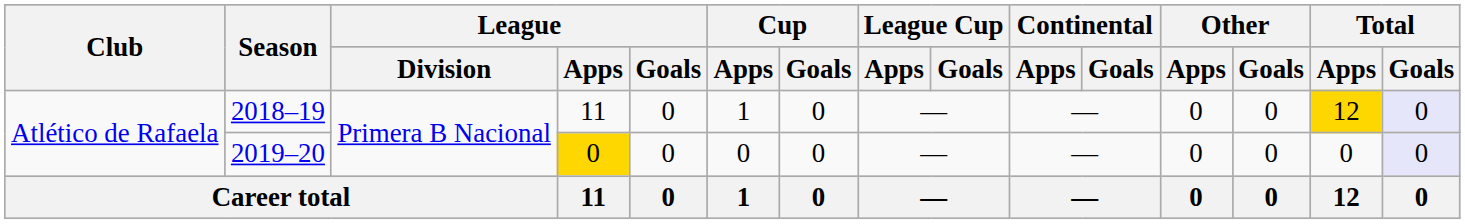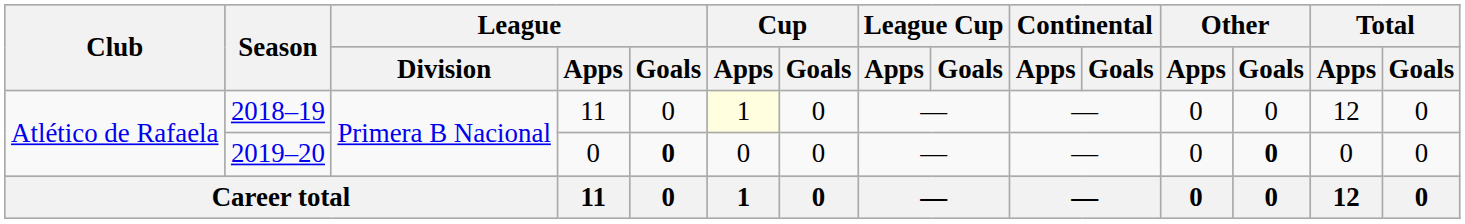2018–19 | Cup / Apps: no background -> lightyellow background
2018–19 | Total / Apps: gold background -> no background
2018–19 | Total / Goals: lavender background -> no background
2019–20 | League / Apps: gold background -> no background
2019–20 | League / Goals: normal -> bold
2019–20 | Other / Goals: normal -> bold
2019–20 | Total / Goals: lavender background -> no background
